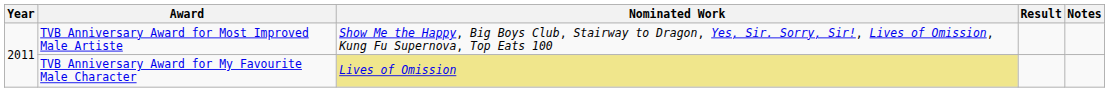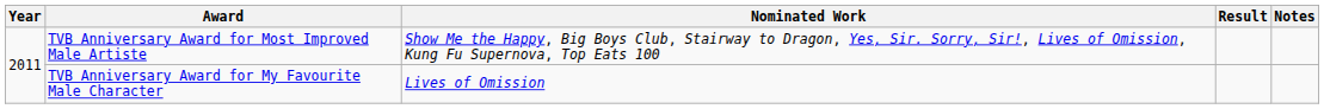TVB Anniversary Award for My Favourite Male Character | Nominated Work: khaki background -> no background
